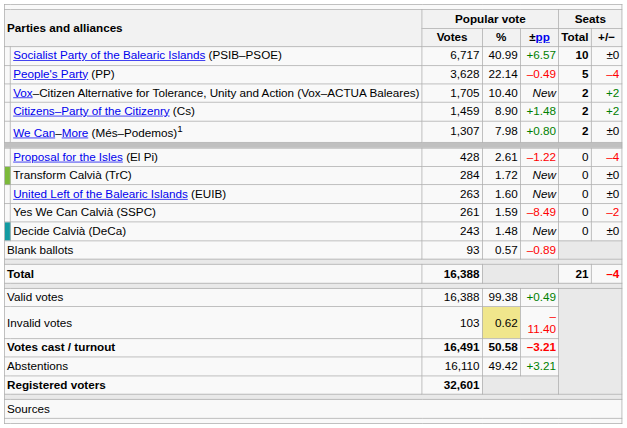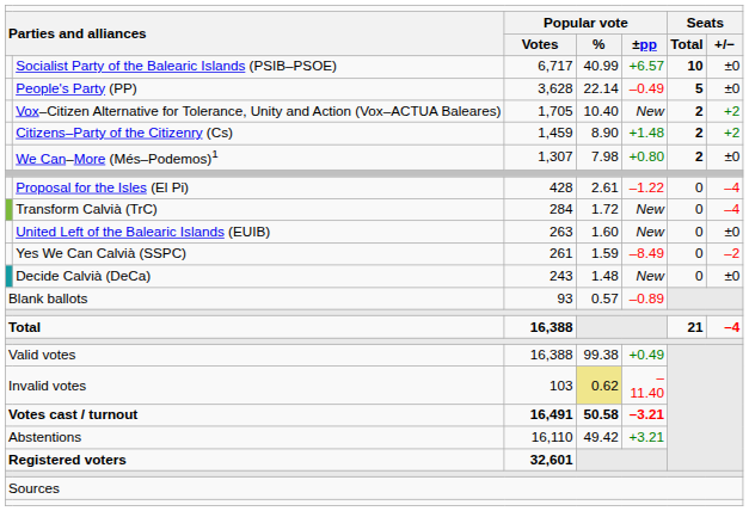People's Party (PP) | column 7: –4 -> ±0
Transform Calvià (TrC) | column 7: ±0 -> –4
